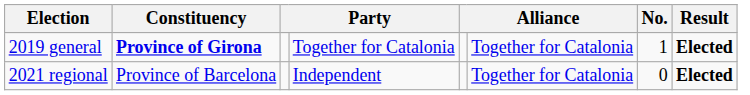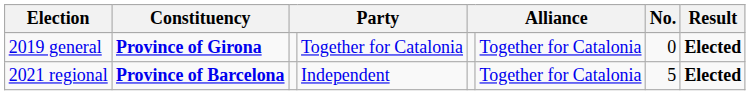2019 general | No.: 1 -> 0
2021 regional | Constituency: normal -> bold
2021 regional | No.: 0 -> 5
